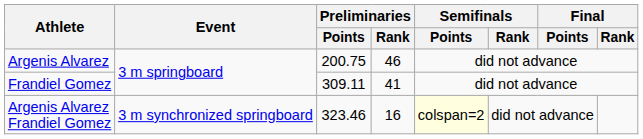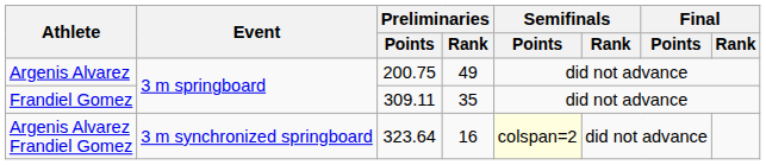Argenis Alvarez | Preliminaries / Rank: 46 -> 49
Frandiel Gomez | Preliminaries / Rank: 41 -> 35
Argenis Alvarez Frandiel Gomez | Preliminaries / Points: 323.46 -> 323.64
